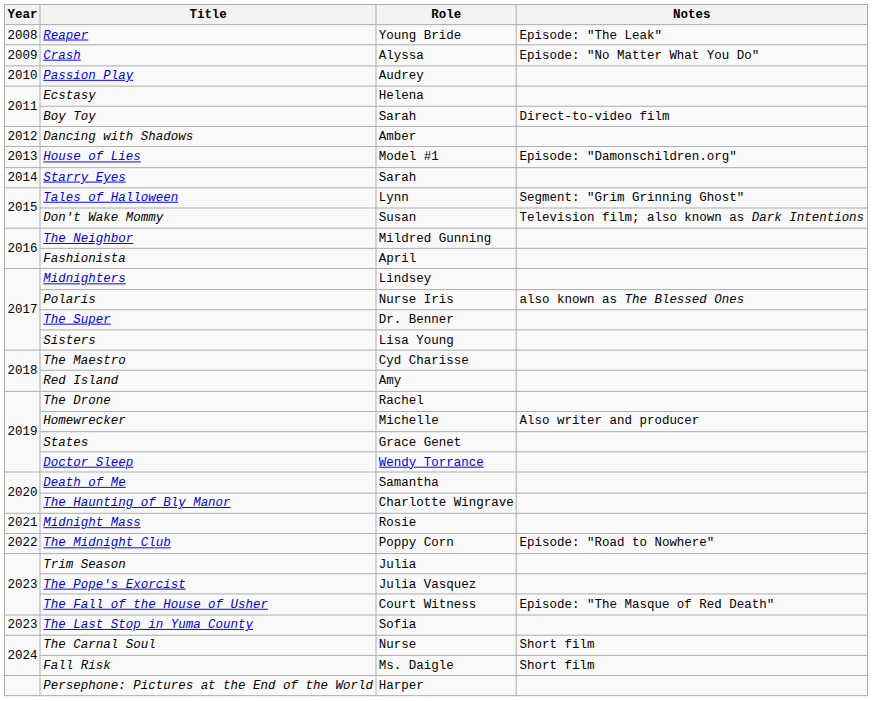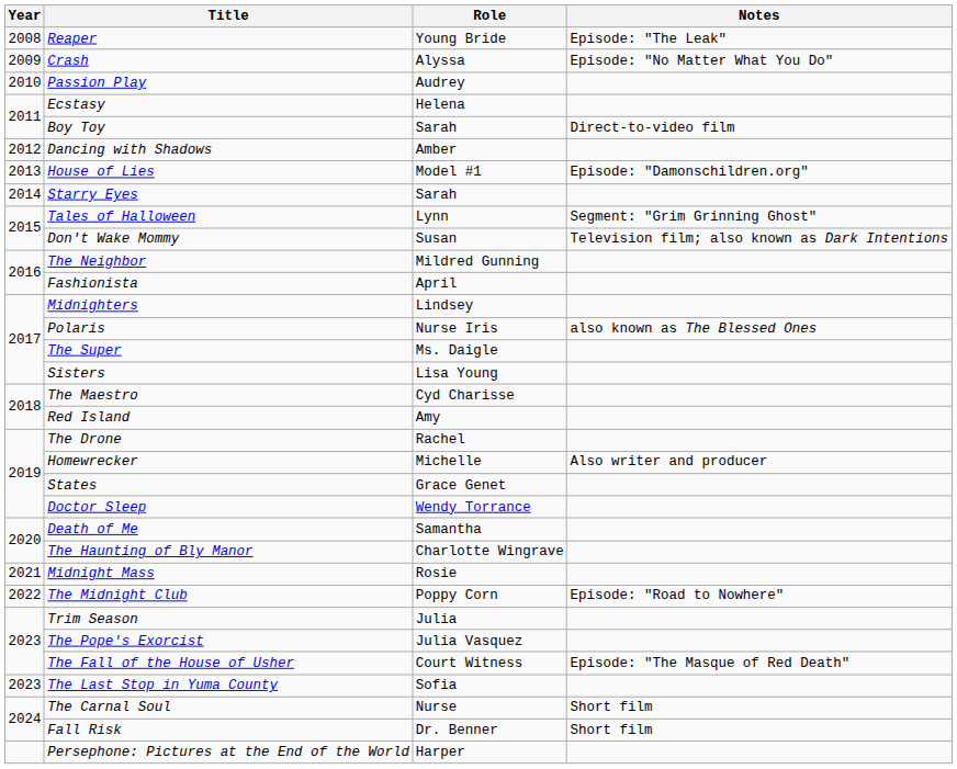The Super | Role: Dr. Benner -> Ms. Daigle
Fall Risk | Role: Ms. Daigle -> Dr. Benner
